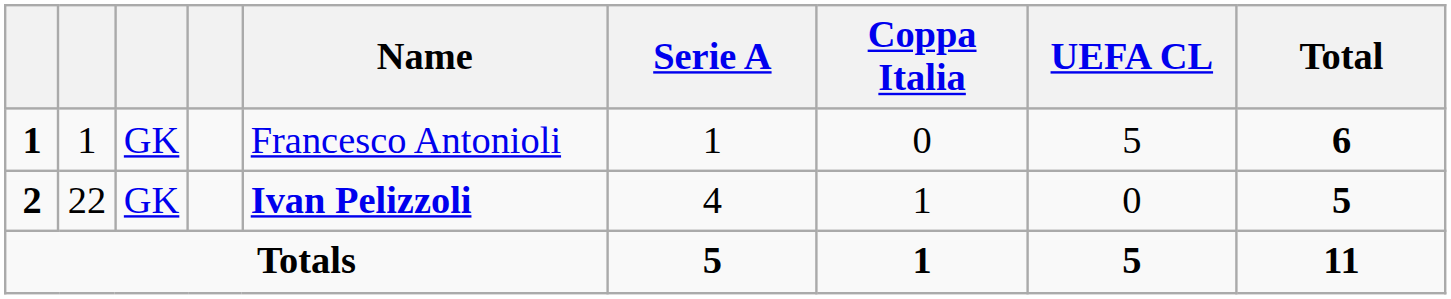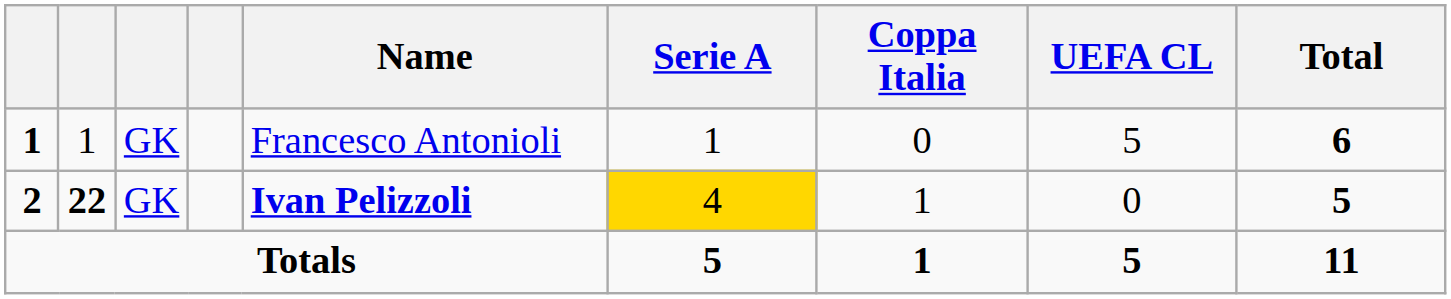2 | column 2: normal -> bold
2 | Serie A: no background -> gold background
